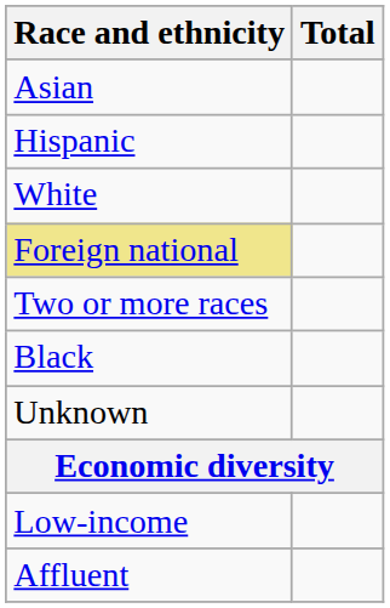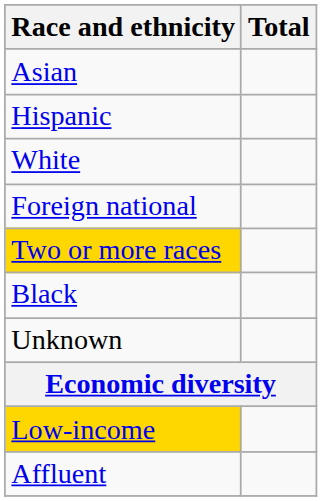Foreign national | Race and ethnicity: khaki background -> no background
Two or more races | Race and ethnicity: no background -> gold background
Low-income | Race and ethnicity: no background -> gold background
